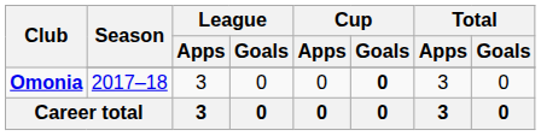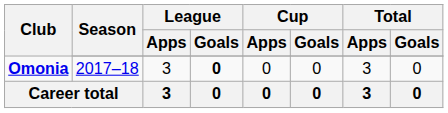2017–18 | League / Goals: normal -> bold
2017–18 | Cup / Goals: bold -> normal
